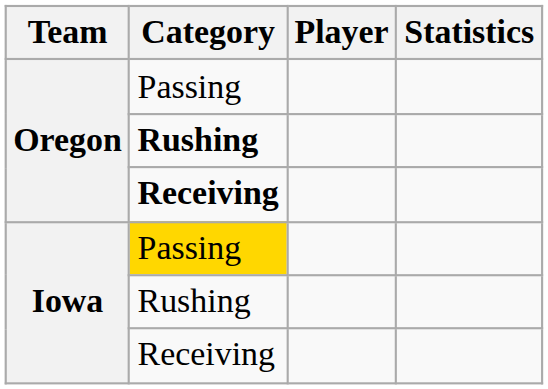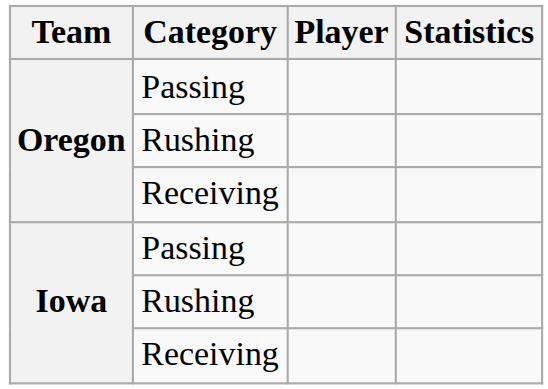Oregon / Rushing | Category: bold -> normal
Oregon / Receiving | Category: bold -> normal
Iowa / Passing | Category: gold background -> no background
